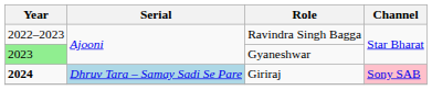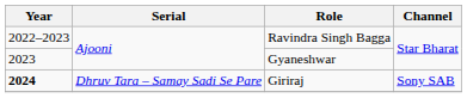Gyaneshwar | Year: lightgreen background -> no background
Giriraj | Serial: lightblue background -> no background
Giriraj | Channel: pink background -> no background
